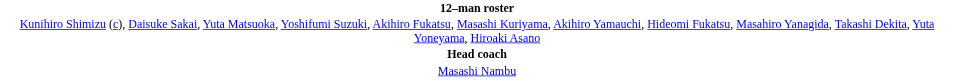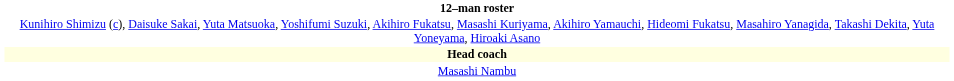row 3 | column 1: no background -> lightyellow background
